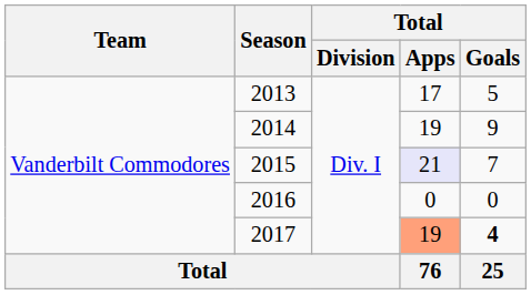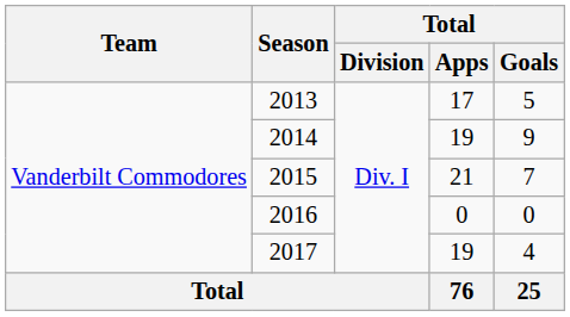2015 | Total / Apps: lavender background -> no background
2017 | Total / Apps: lightsalmon background -> no background
2017 | Total / Goals: bold -> normal
